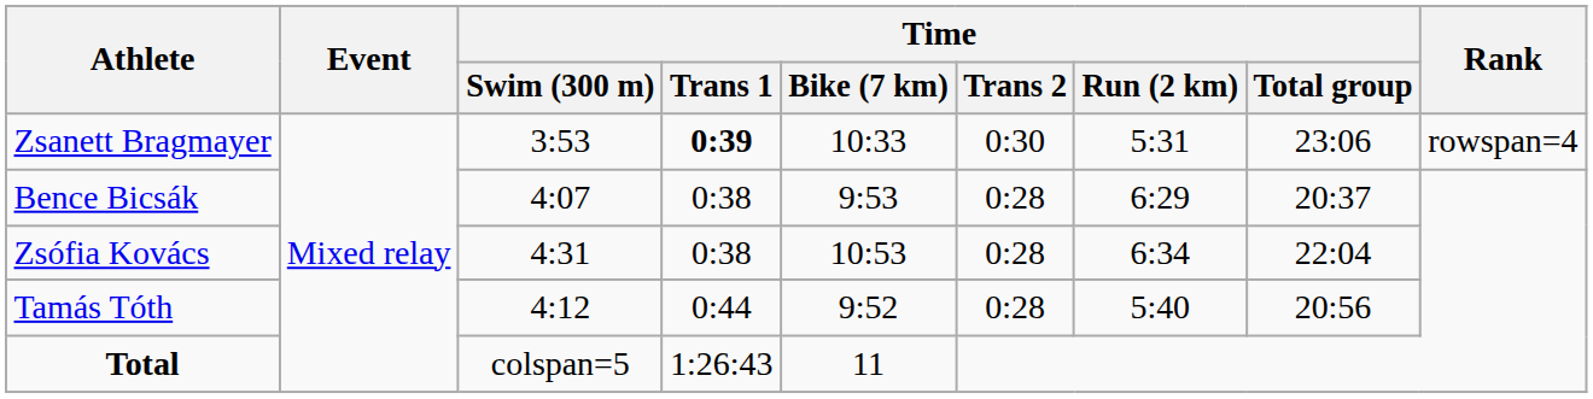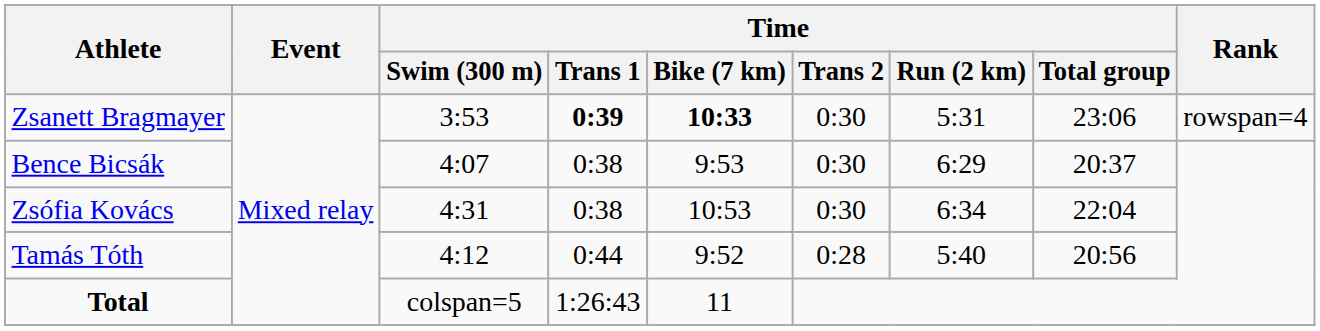Zsanett Bragmayer | Time / Bike (7 km): normal -> bold
Bence Bicsák | Time / Trans 2: 0:28 -> 0:30
Zsófia Kovács | Time / Trans 2: 0:28 -> 0:30
